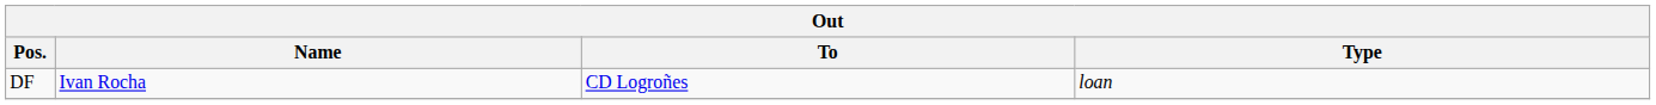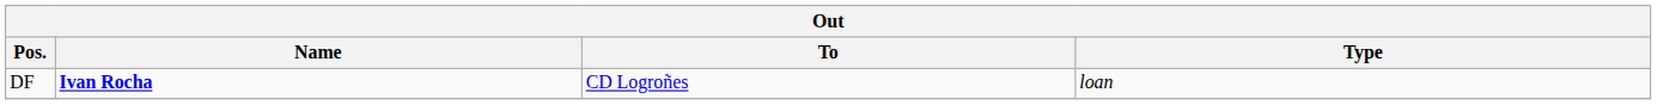DF | Name: normal -> bold
